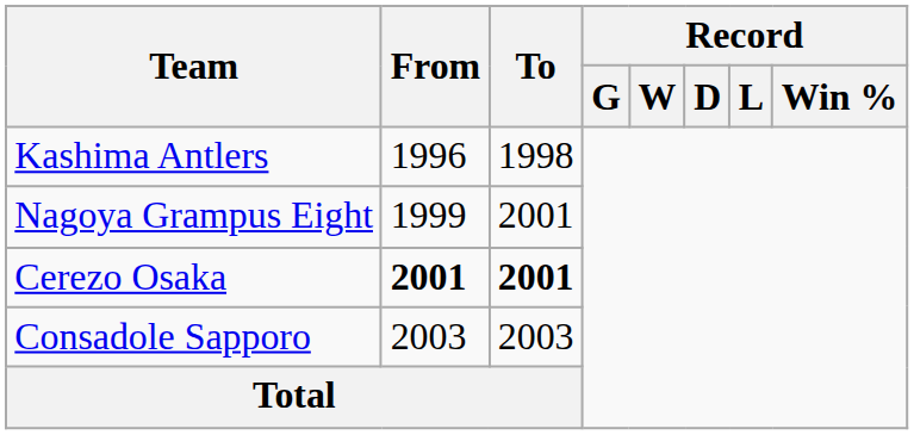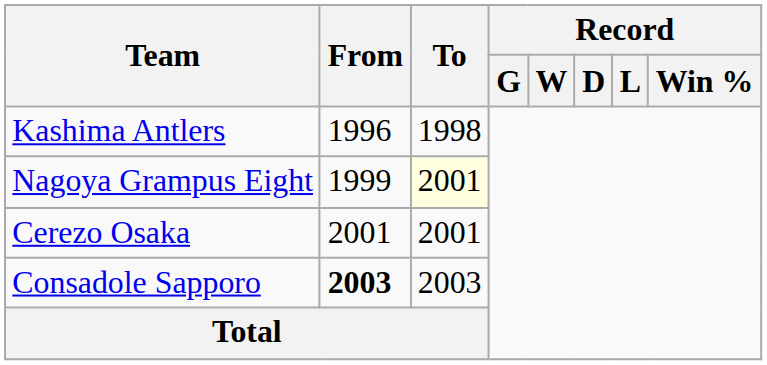Nagoya Grampus Eight | To: no background -> lightyellow background
Cerezo Osaka | From: bold -> normal
Cerezo Osaka | To: bold -> normal
Consadole Sapporo | From: normal -> bold
